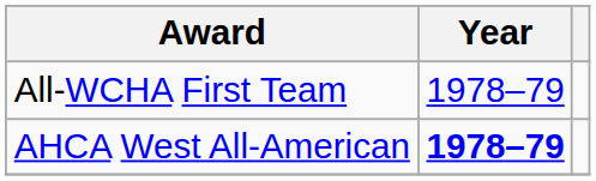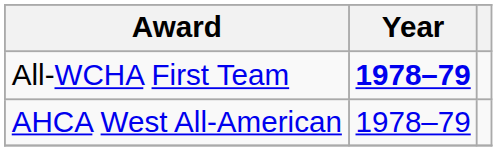row 2 | Year: normal -> bold
row 3 | Year: bold -> normal
